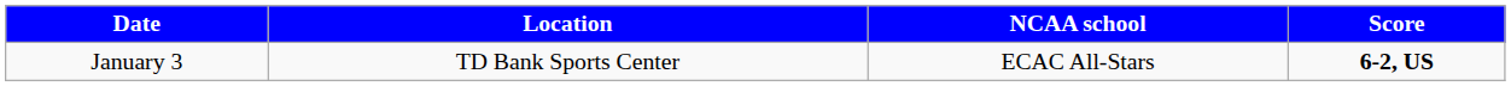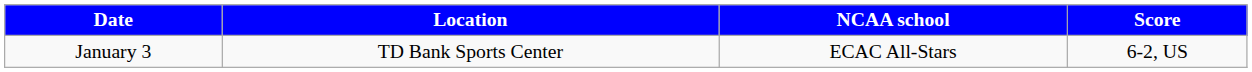row 2 | Score: bold -> normal
